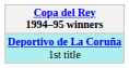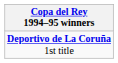row 2 | column 1: paleturquoise background -> no background
